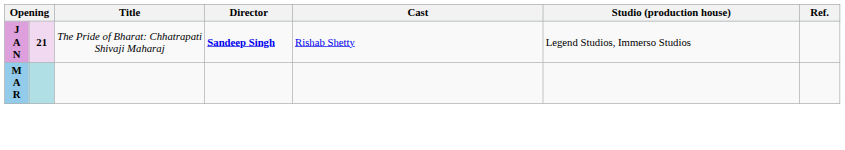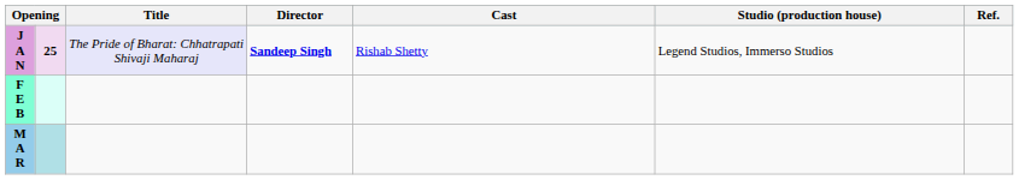J A N | column 2: 21 -> 25
J A N | Title: no background -> lavender background
+ row: F E B
